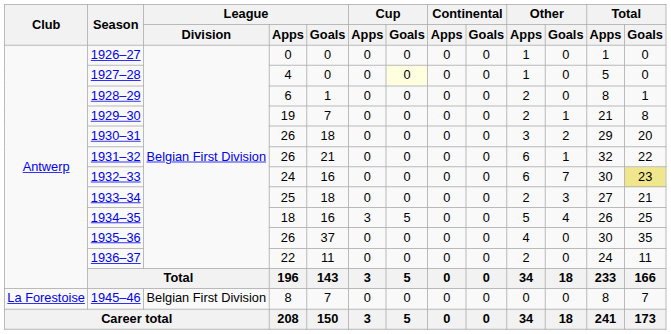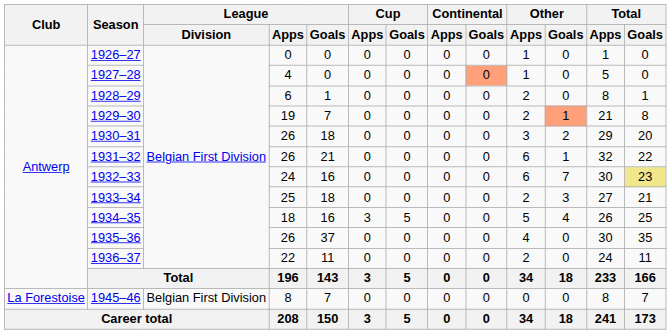1927–28 | Cup / Goals: lightyellow background -> no background
1927–28 | Continental / Goals: no background -> lightsalmon background
1929–30 | Other / Goals: no background -> lightsalmon background
